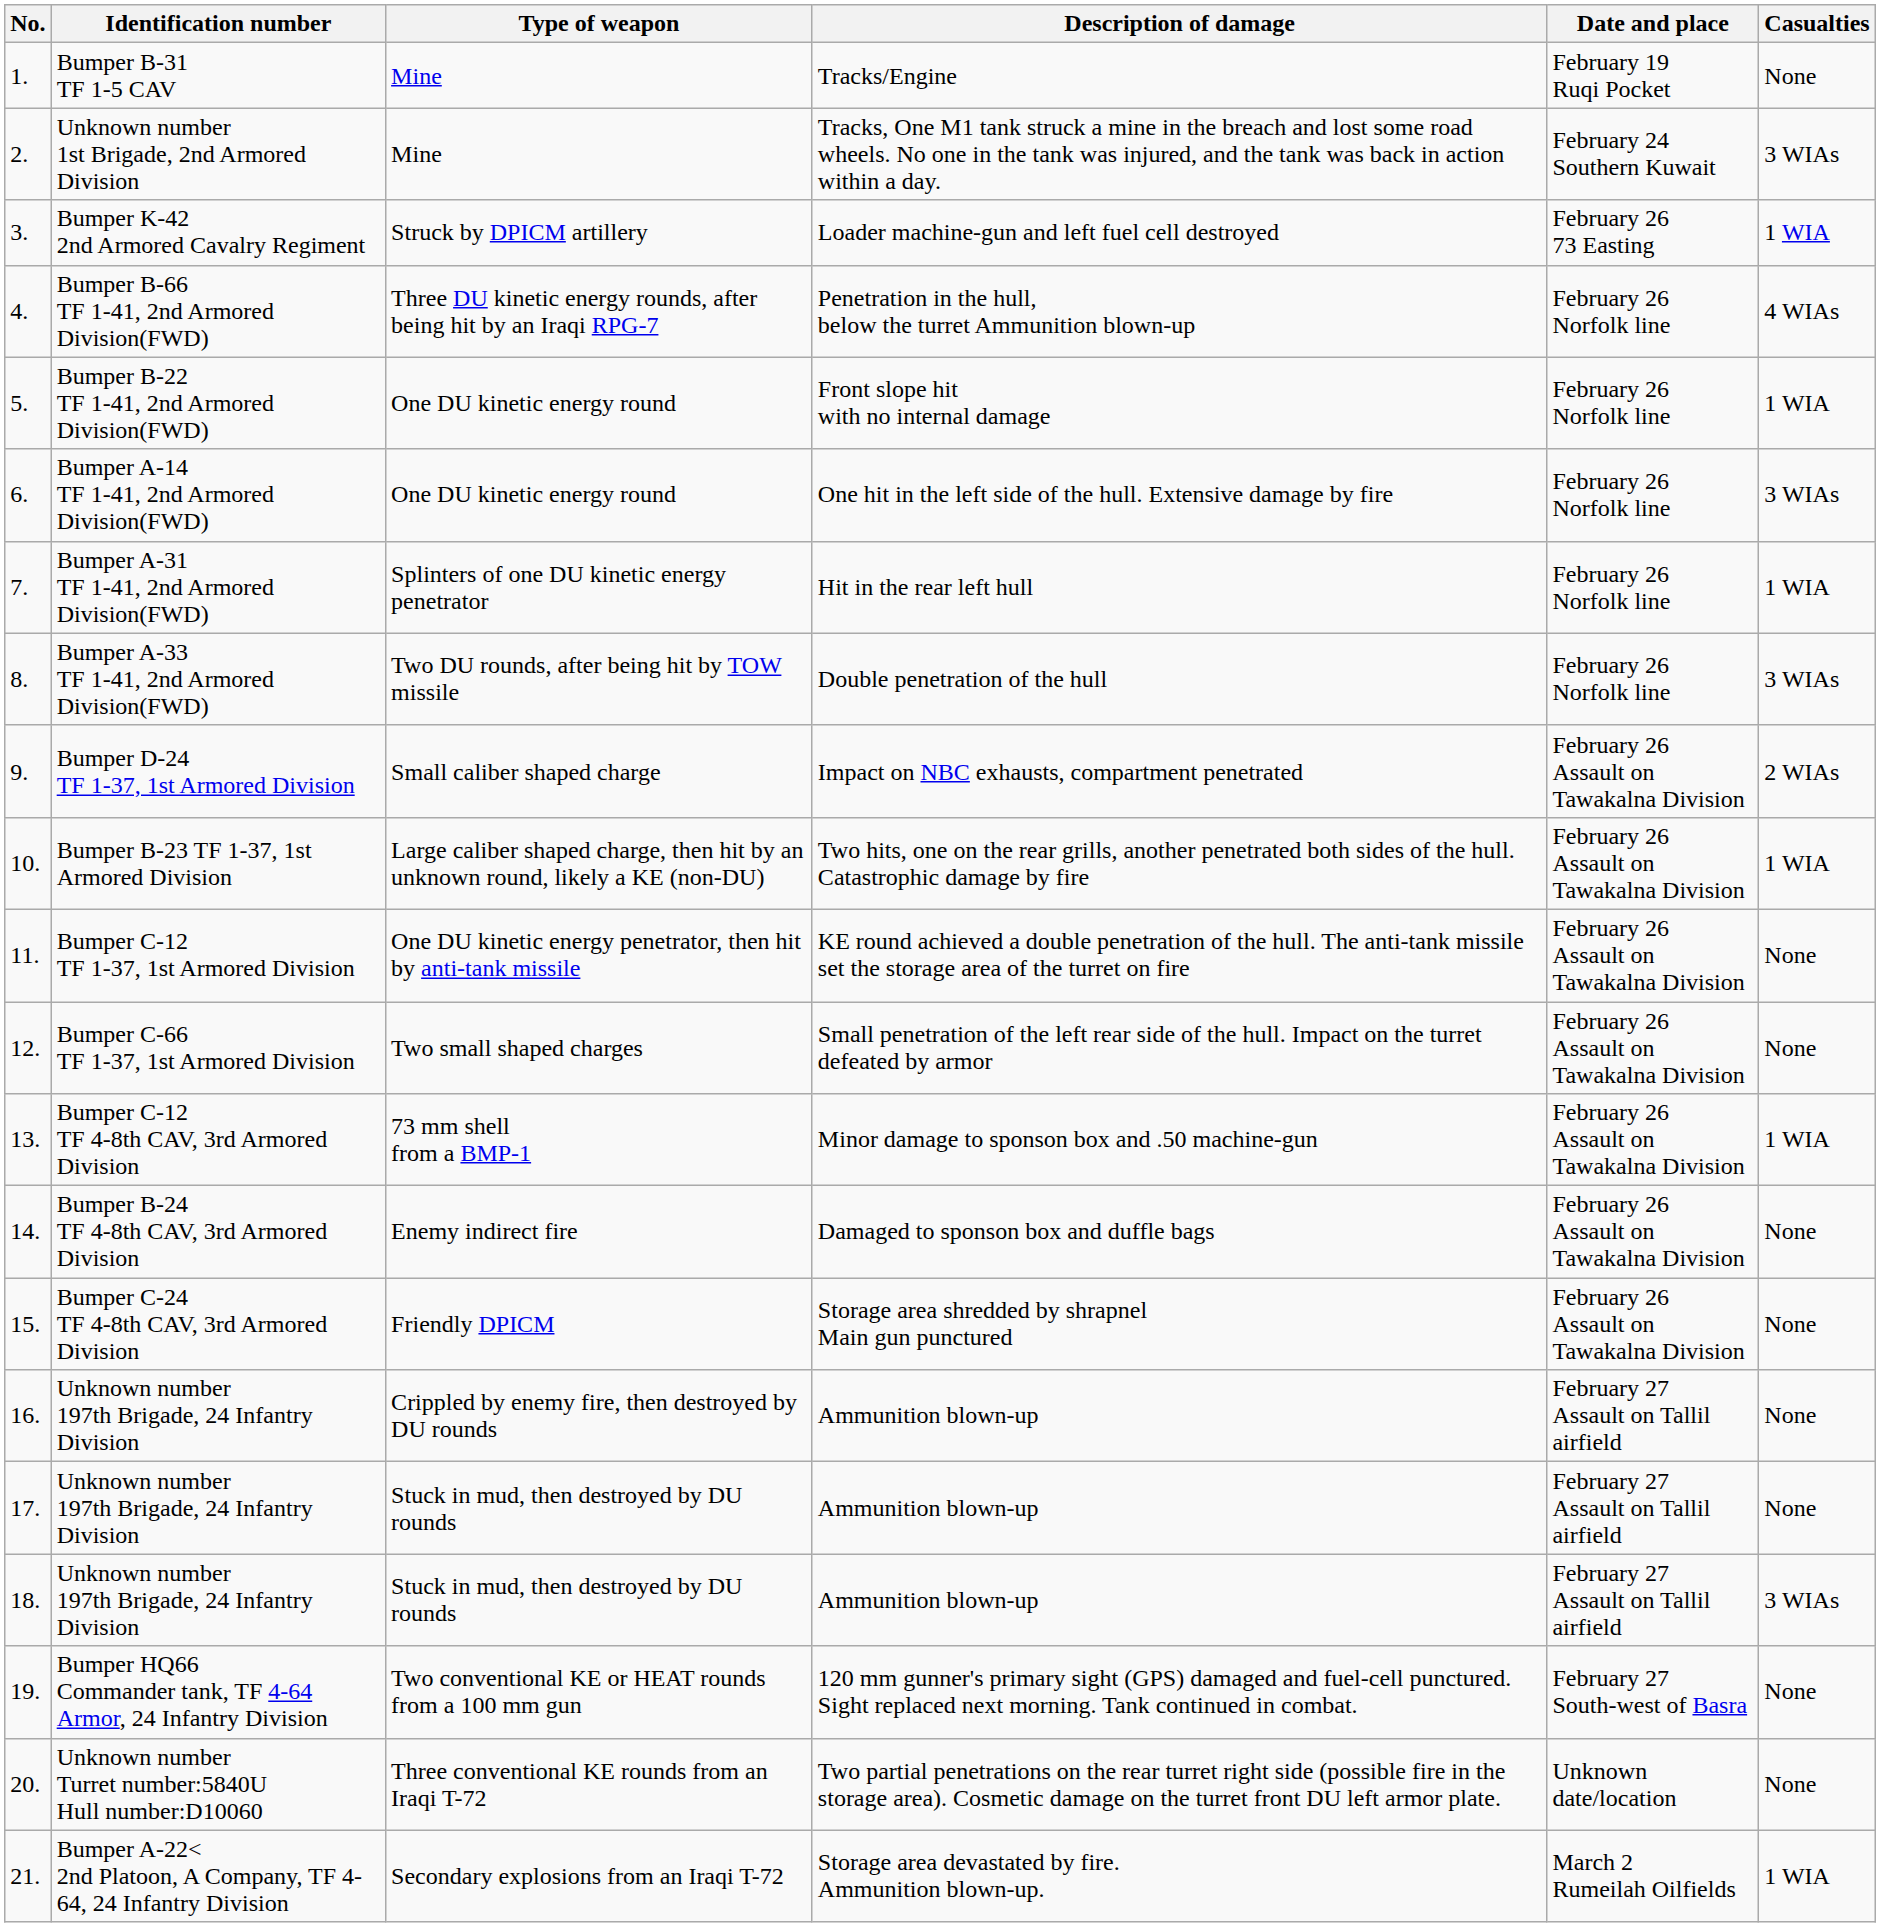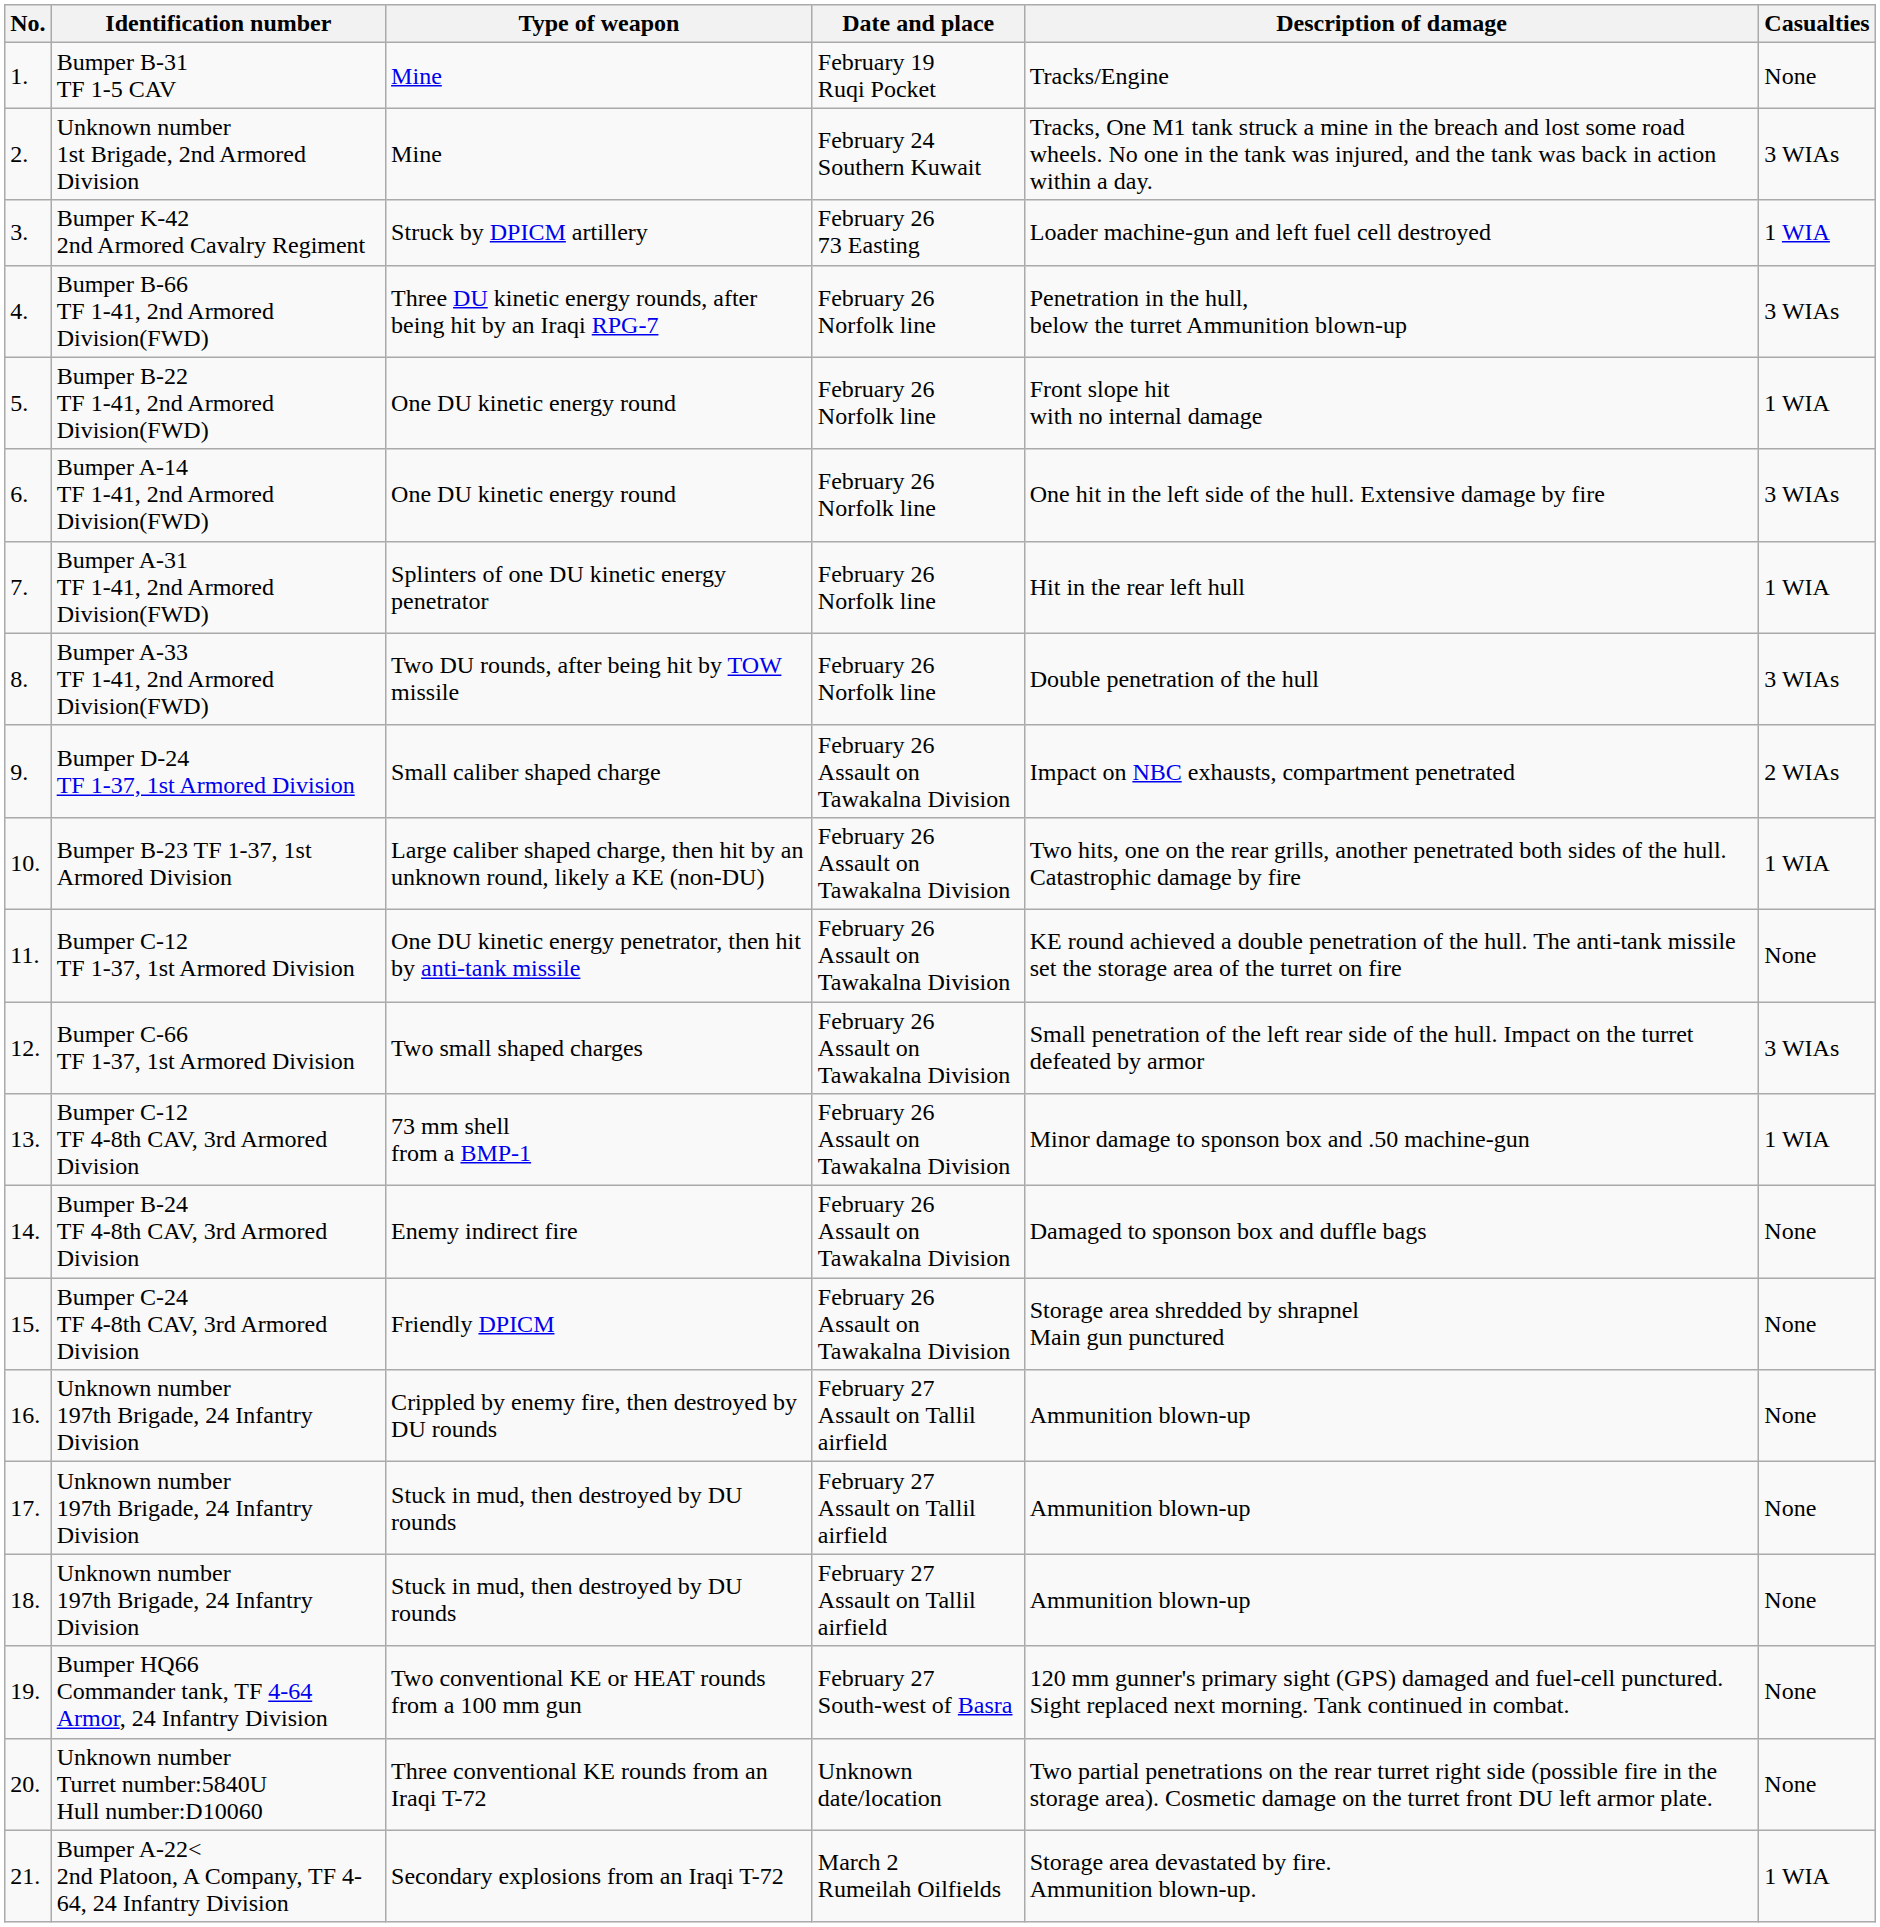columns swapped: Date and place <-> Description of damage
Bumper B-66 TF 1-41, 2nd Armored Division(FWD) | Casualties: 4 WIAs -> 3 WIAs
Bumper C-66 TF 1-37, 1st Armored Division | Casualties: None -> 3 WIAs
18. / Unknown number 197th Brigade, 24 Infantry Division | Casualties: 3 WIAs -> None
